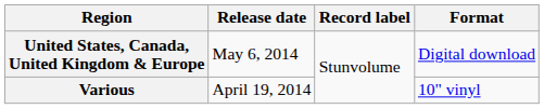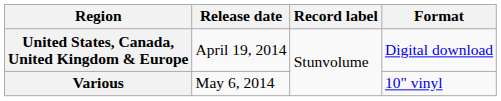United States, Canada, United Kingdom & Europe | Release date: May 6, 2014 -> April 19, 2014
Various | Release date: April 19, 2014 -> May 6, 2014
